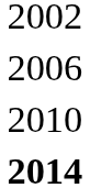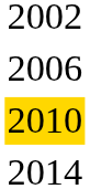2010 | column 1: no background -> gold background
2014 | column 1: bold -> normal
